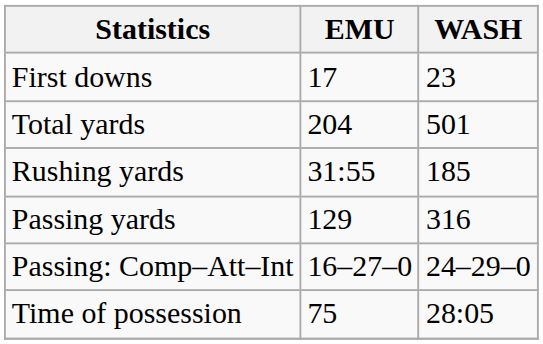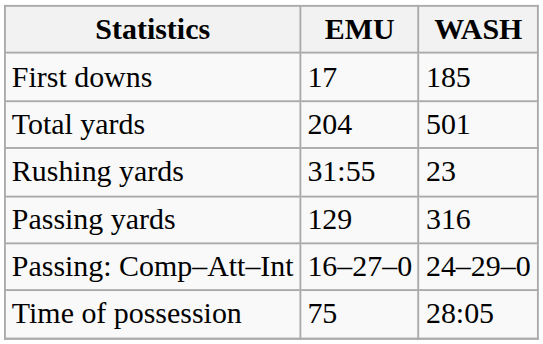First downs | WASH: 23 -> 185
Rushing yards | WASH: 185 -> 23
